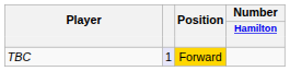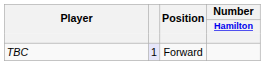TBC | Position: gold background -> no background
